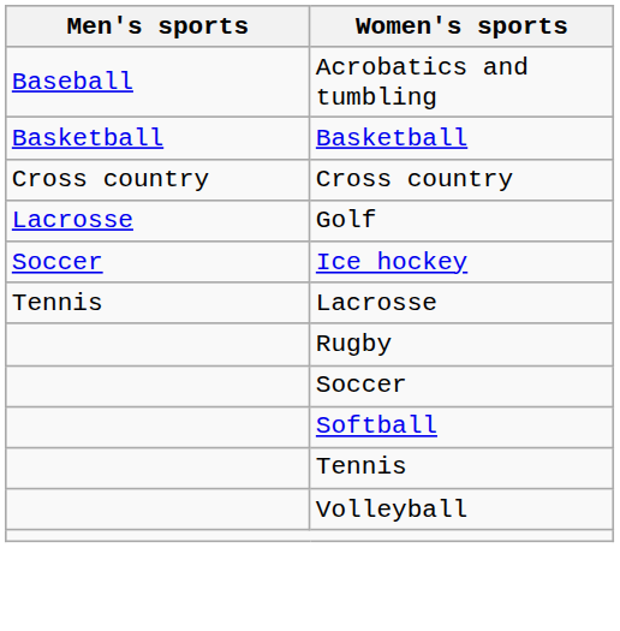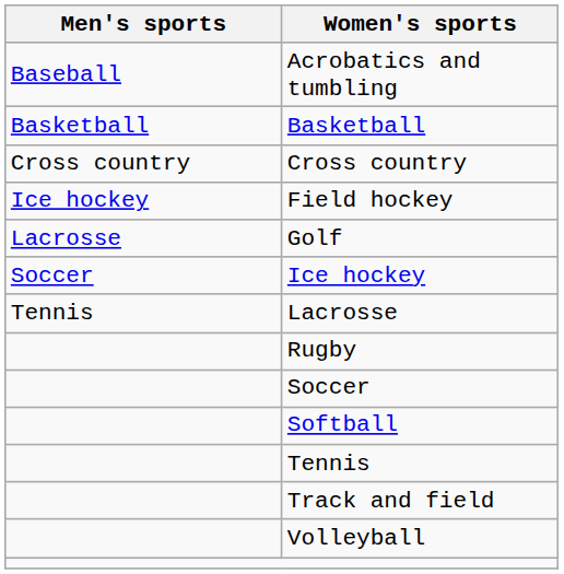+ row: Ice hockey | Field hockey
+ row: Track and field
